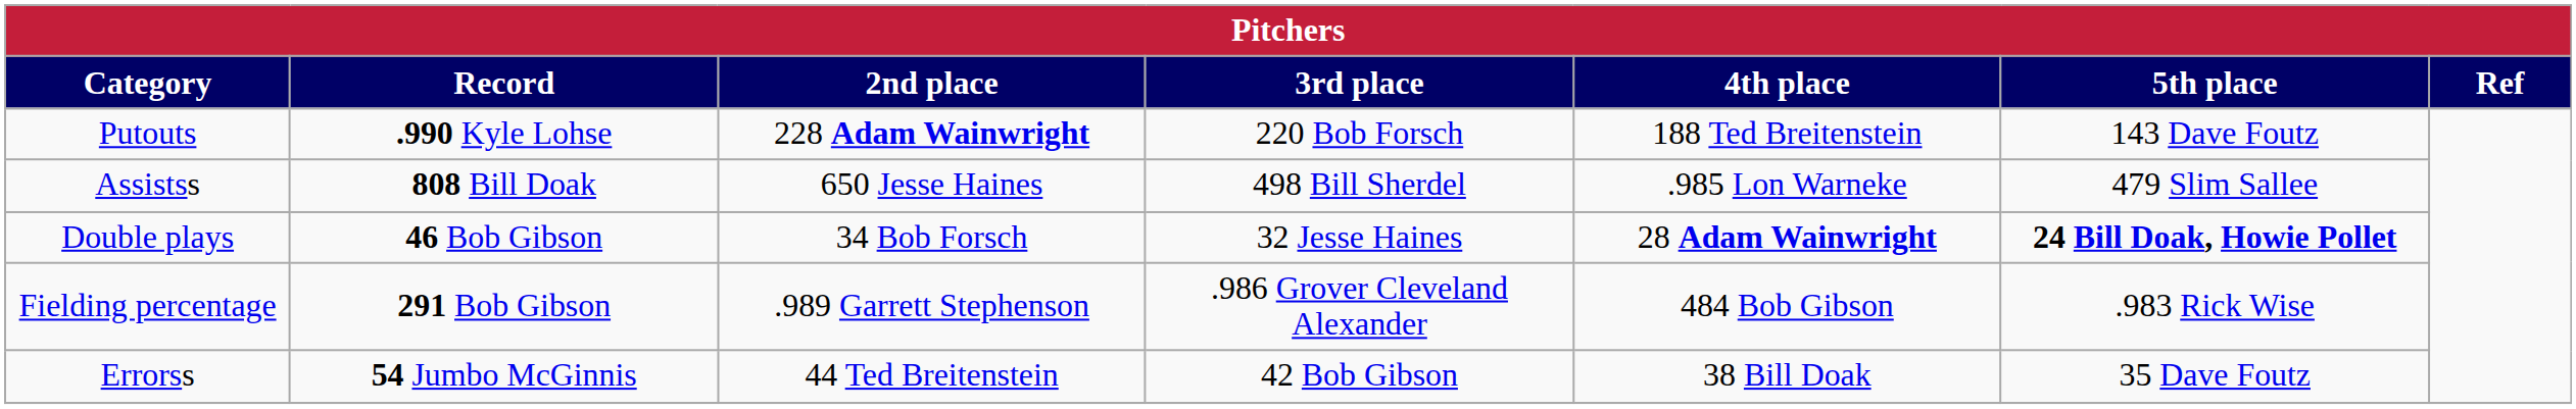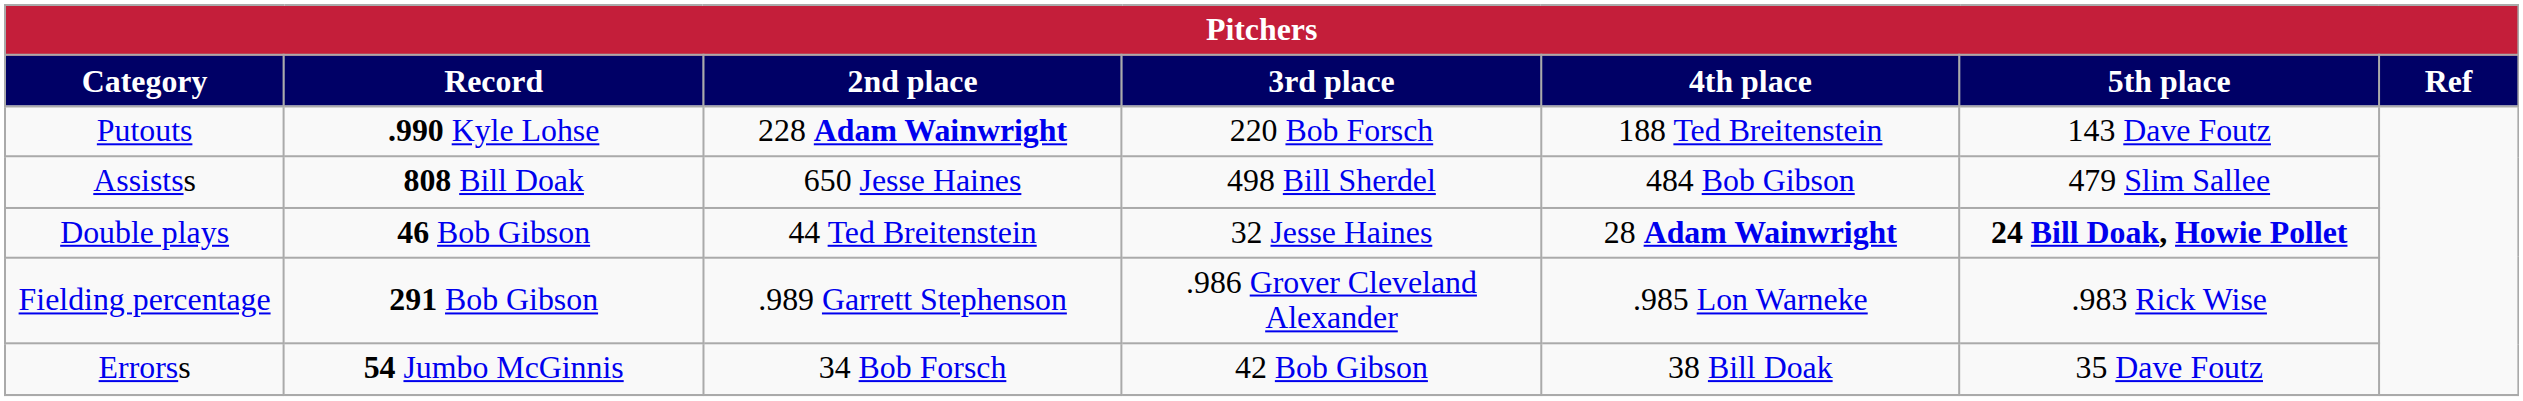Assistss | 4th place: .985 Lon Warneke -> 484 Bob Gibson
Double plays | 2nd place: 34 Bob Forsch -> 44 Ted Breitenstein
Fielding percentage | 4th place: 484 Bob Gibson -> .985 Lon Warneke
Errorss | 2nd place: 44 Ted Breitenstein -> 34 Bob Forsch
